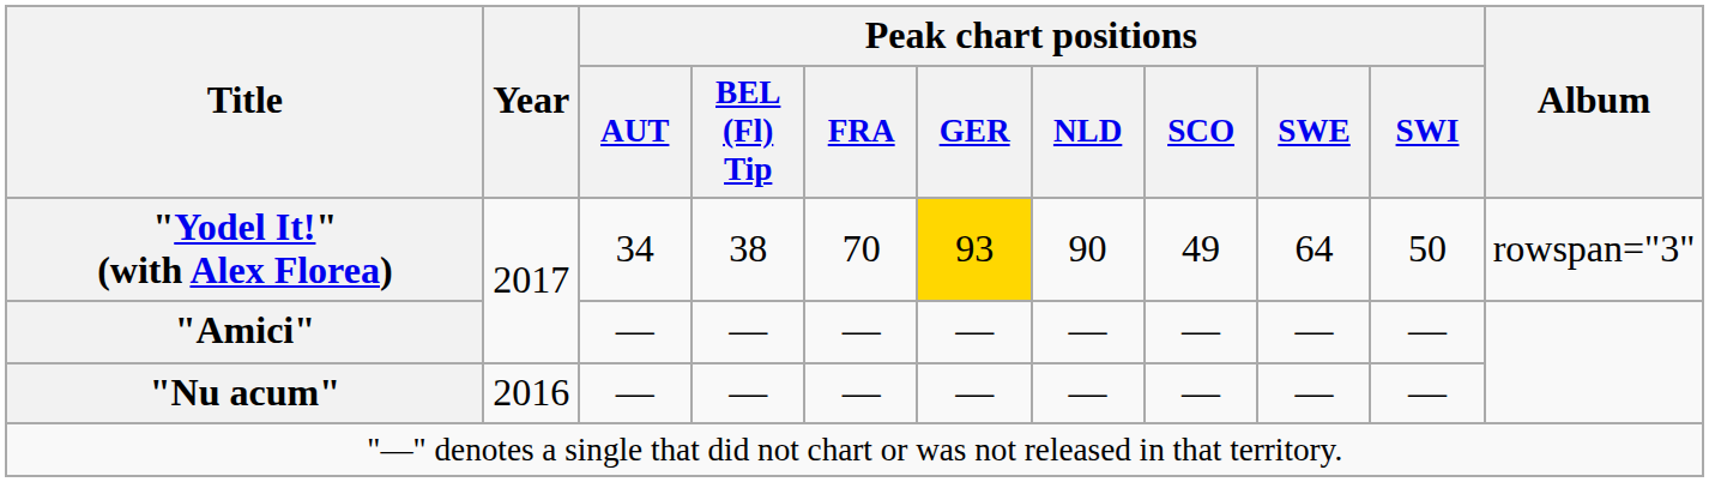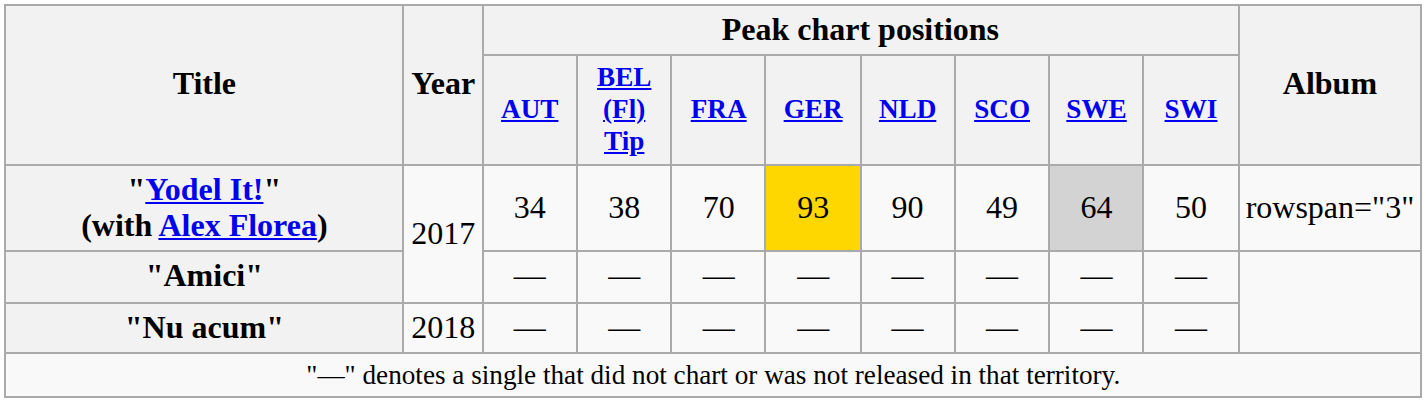"Yodel It!" (with Alex Florea) | Peak chart positions / SWE: no background -> lightgrey background
"Nu acum" | Year: 2016 -> 2018
